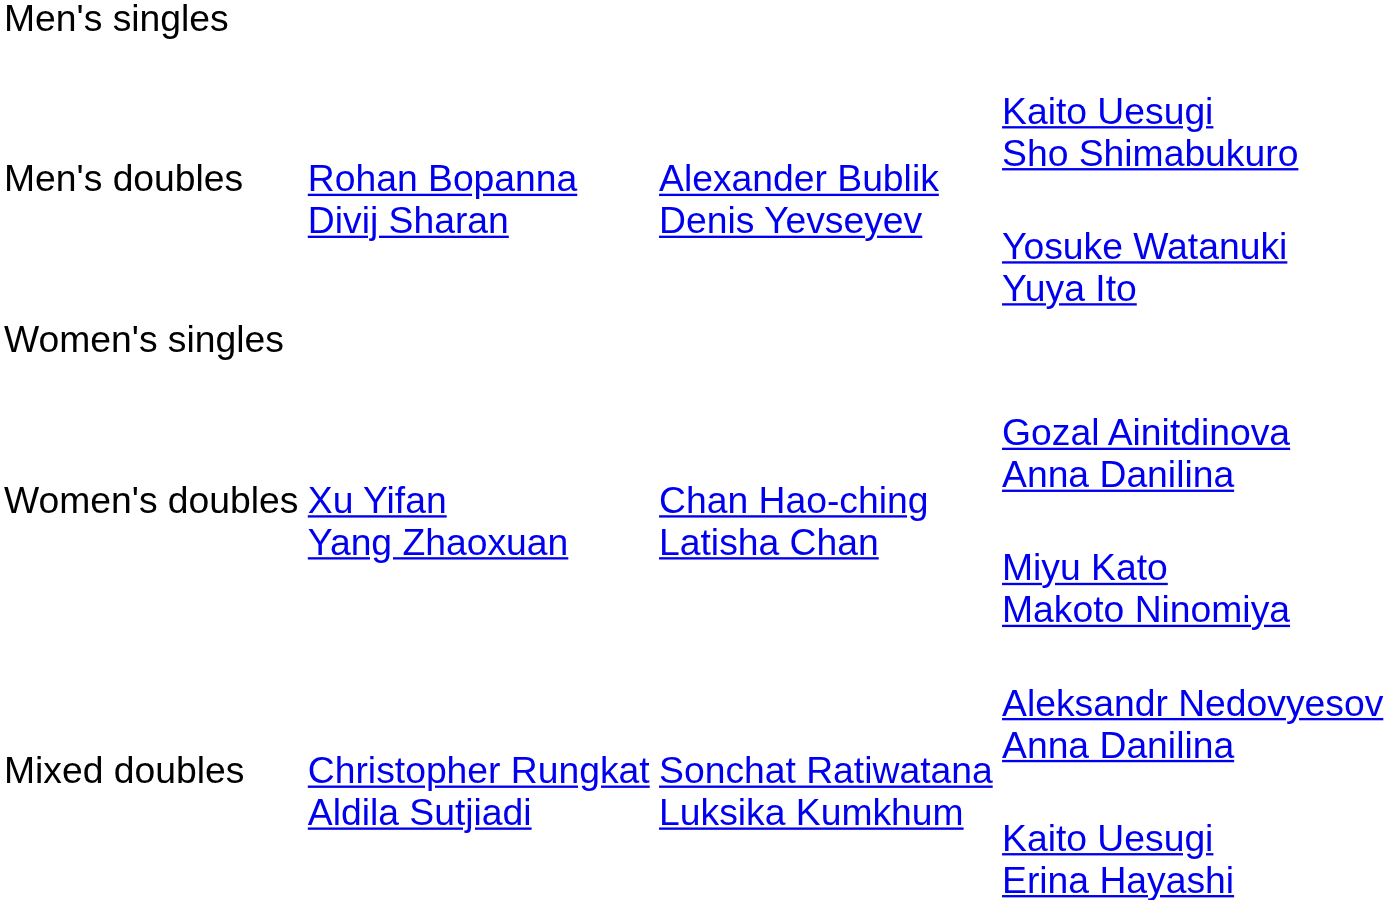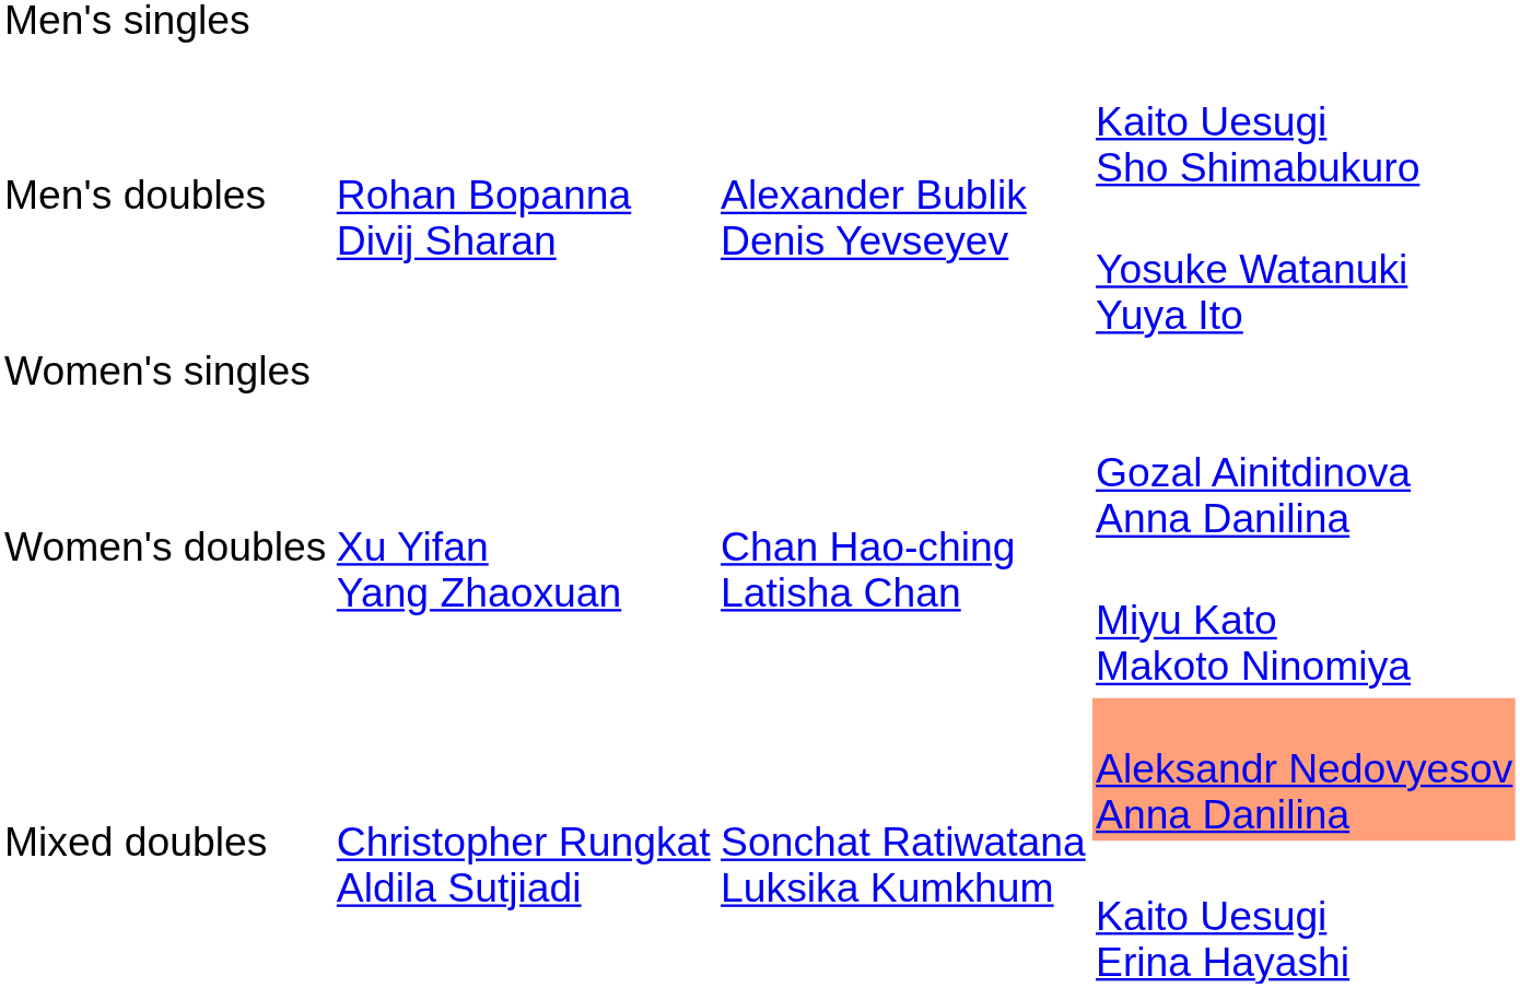Aleksandr Nedovyesov Anna Danilina | column 4: no background -> lightsalmon background
